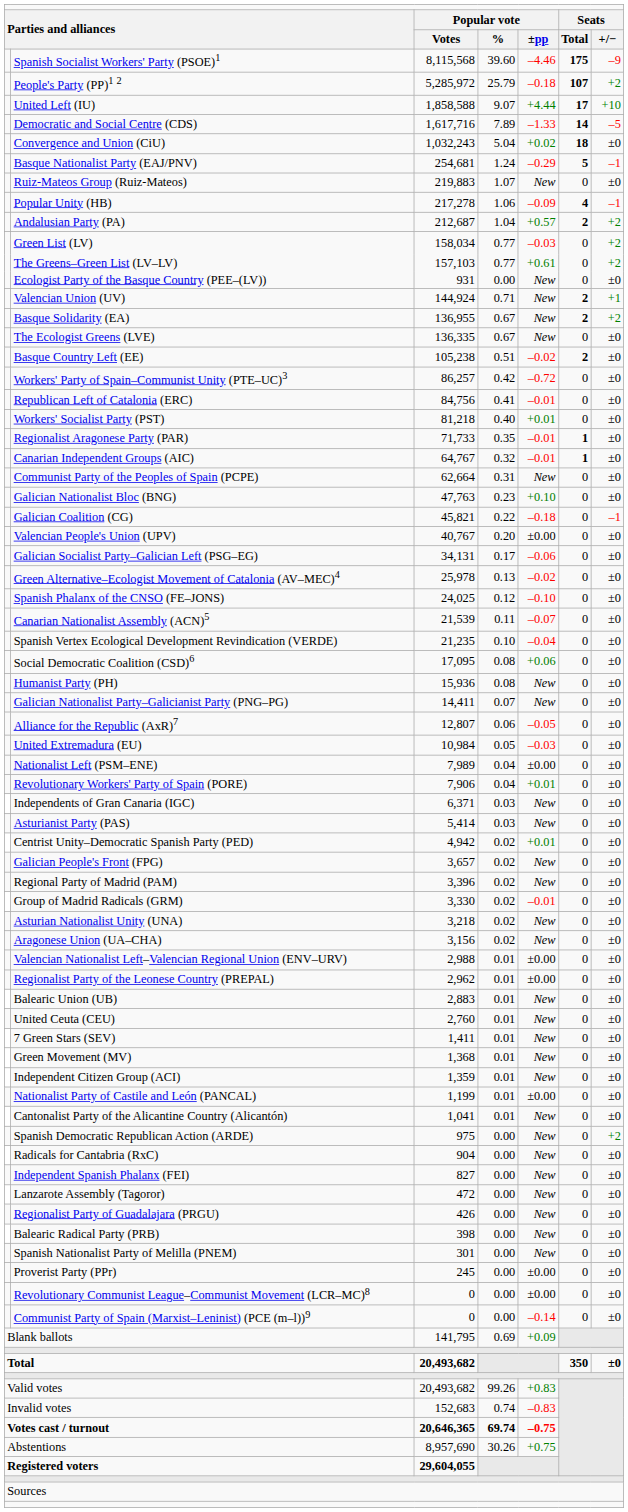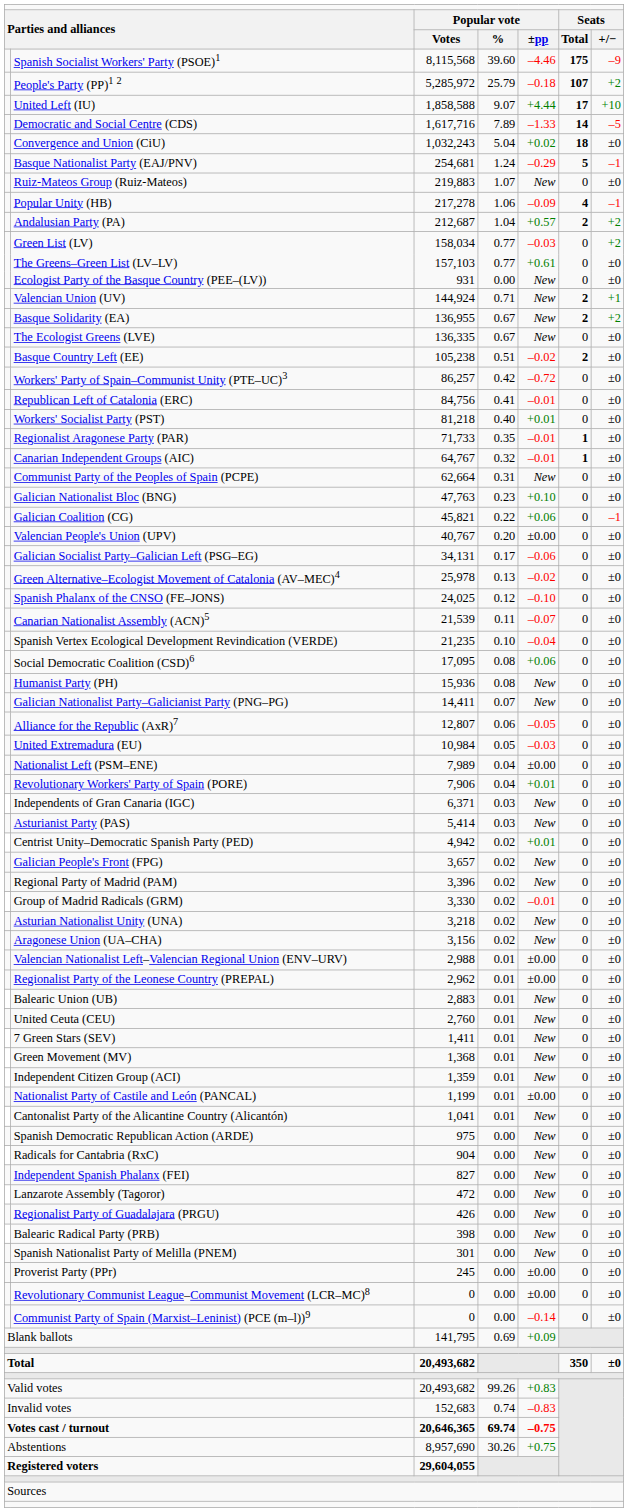The Greens–Green List (LV–LV) | column 7: +2 -> ±0
Galician Coalition (CG) | column 5: –0.18 -> +0.06
Spanish Democratic Republican Action (ARDE) | column 7: +2 -> ±0
